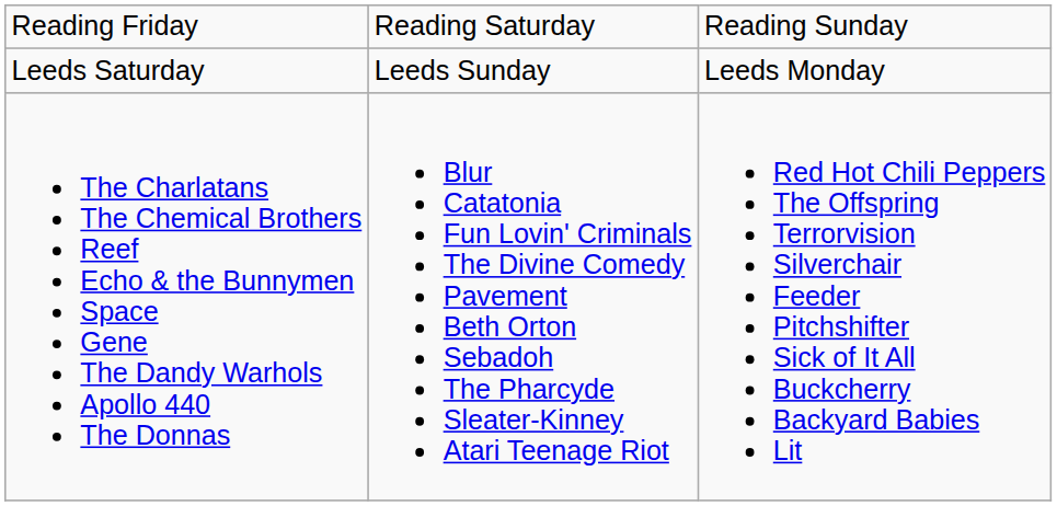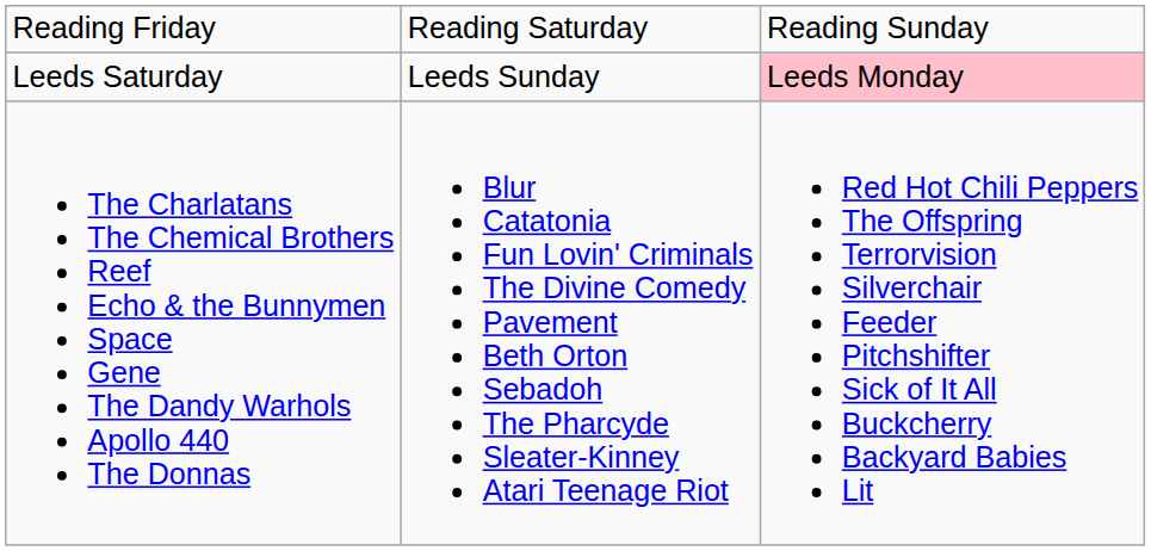Leeds Saturday | column 3: no background -> pink background
